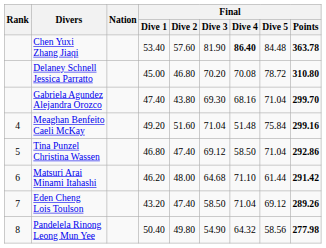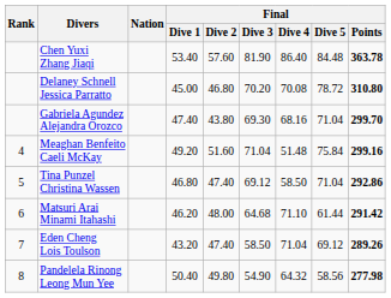Chen Yuxi Zhang Jiaqi | Final / Dive 4: bold -> normal
